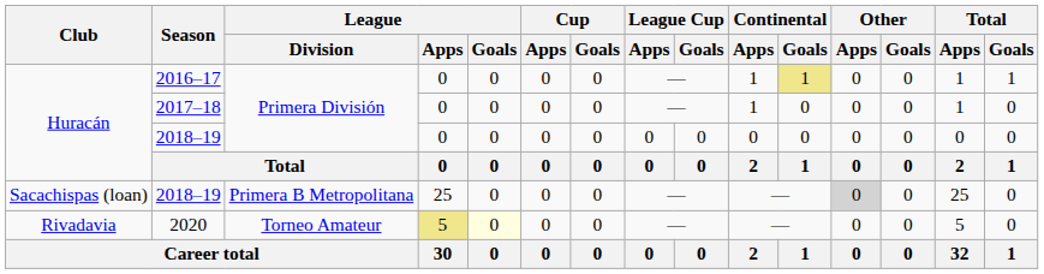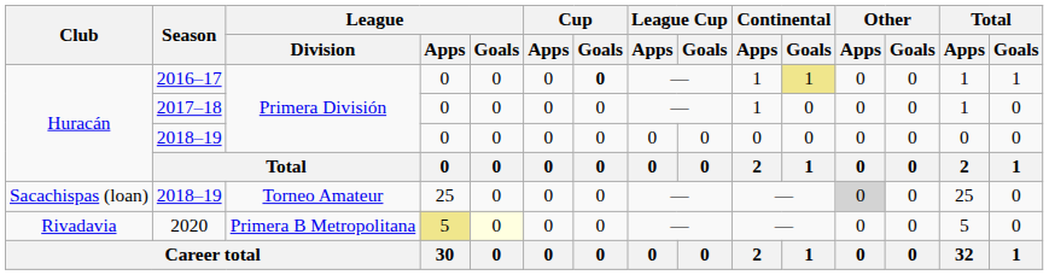2016–17 | Cup / Goals: normal -> bold
Sacachispas (loan) / 2018–19 | League / Division: Primera B Metropolitana -> Torneo Amateur
2020 | League / Division: Torneo Amateur -> Primera B Metropolitana
